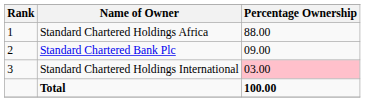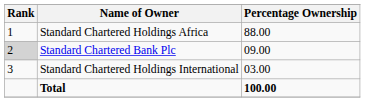Standard Chartered Bank Plc | Rank: no background -> lightgrey background
Standard Chartered Holdings International | Percentage Ownership: pink background -> no background
